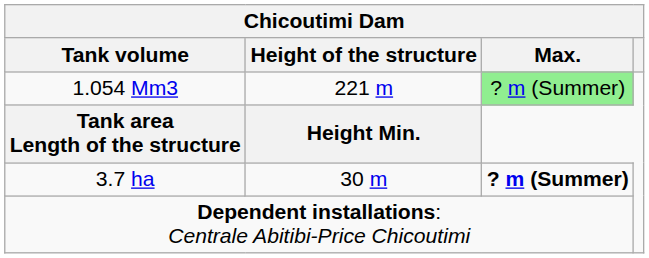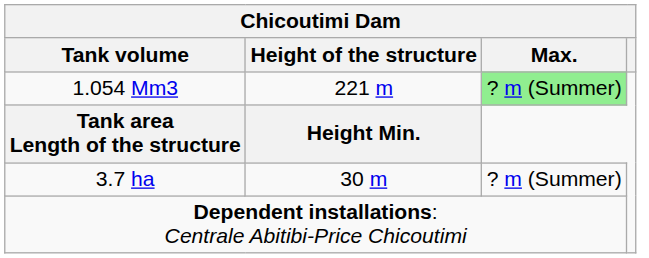3.7 ha | Chicoutimi Dam / Max.: bold -> normal
